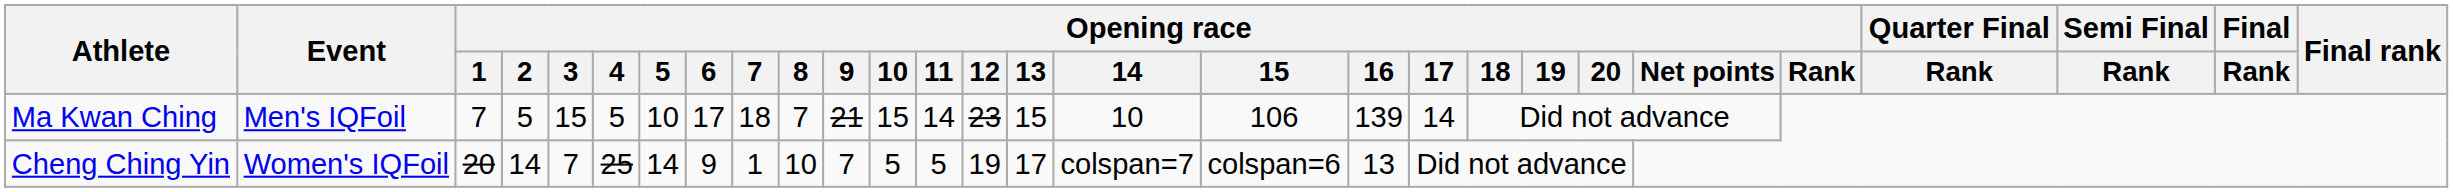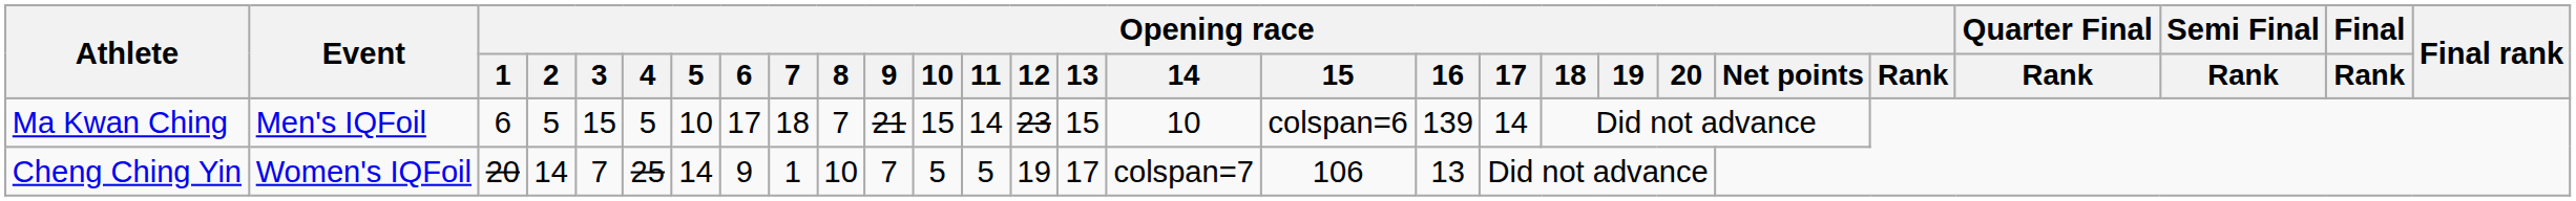Ma Kwan Ching | Opening race / 1: 7 -> 6
Ma Kwan Ching | Opening race / 15: 106 -> colspan=6
Cheng Ching Yin | Opening race / 15: colspan=6 -> 106
